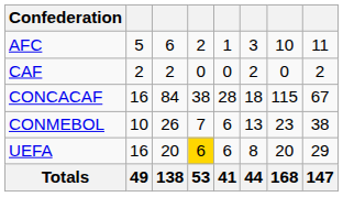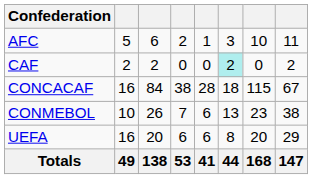CAF | column 6: no background -> paleturquoise background
UEFA | column 4: gold background -> no background
